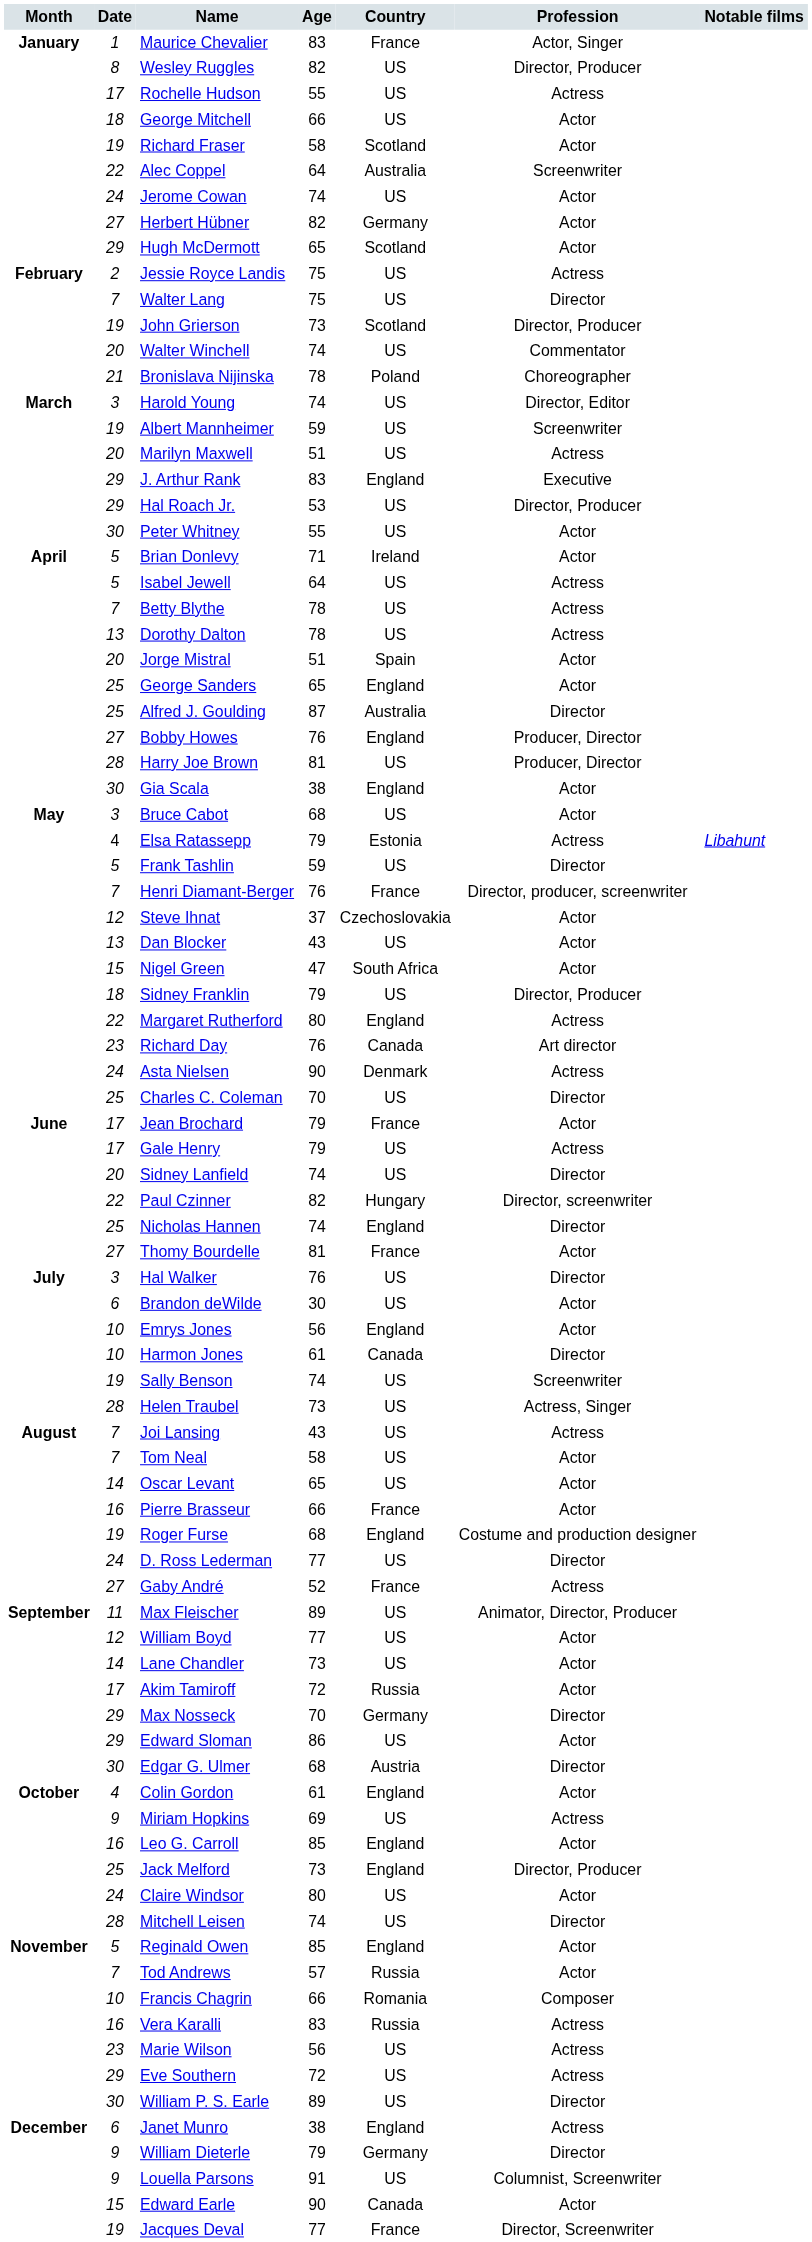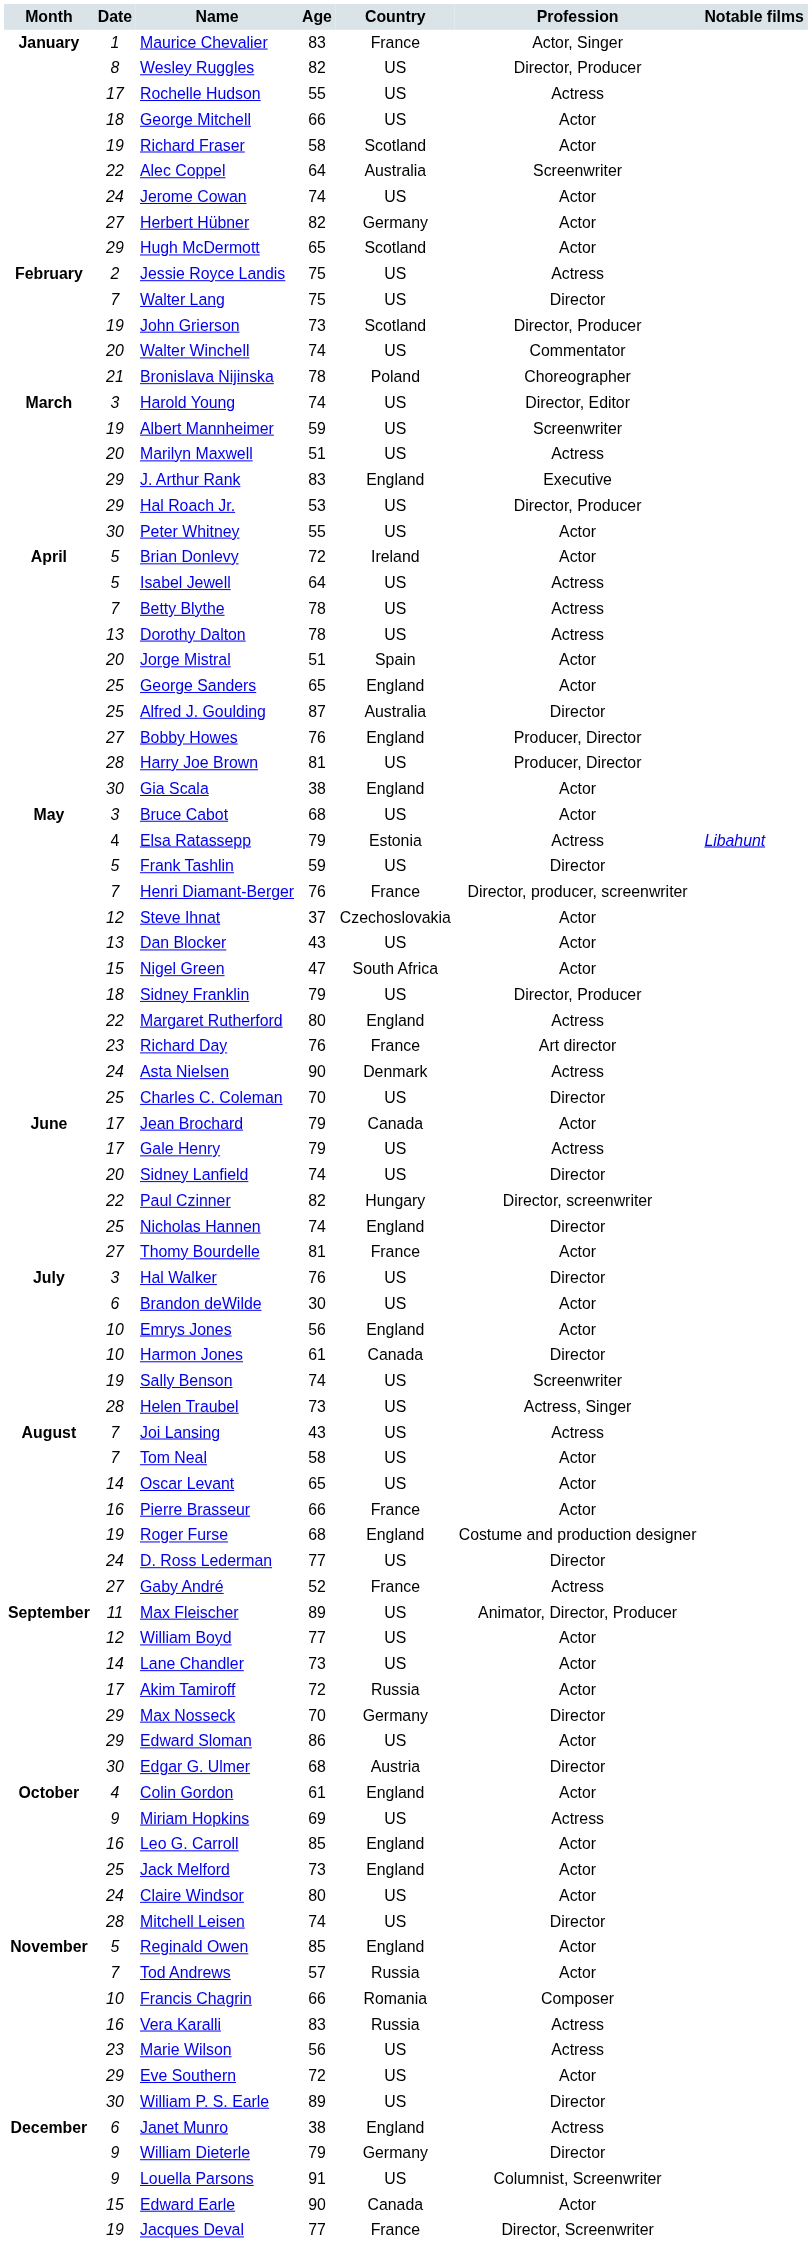Brian Donlevy | Age: 71 -> 72
Richard Day | Country: Canada -> France
Jean Brochard | Country: France -> Canada
Jack Melford | Profession: Director, Producer -> Actor
Eve Southern | Profession: Actress -> Actor
